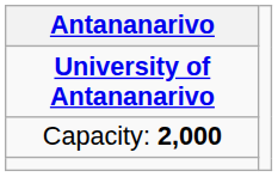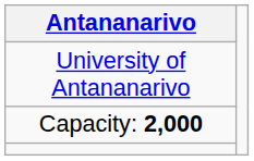University of Antananarivo | Antananarivo: bold -> normal
